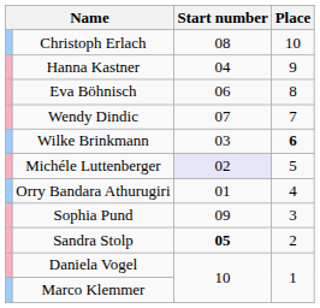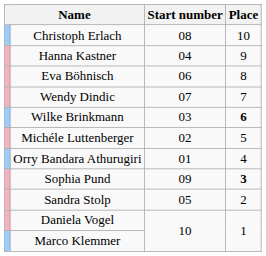Michéle Luttenberger | Start number: lavender background -> no background
Sophia Pund | Place: normal -> bold
Sandra Stolp | Start number: bold -> normal
